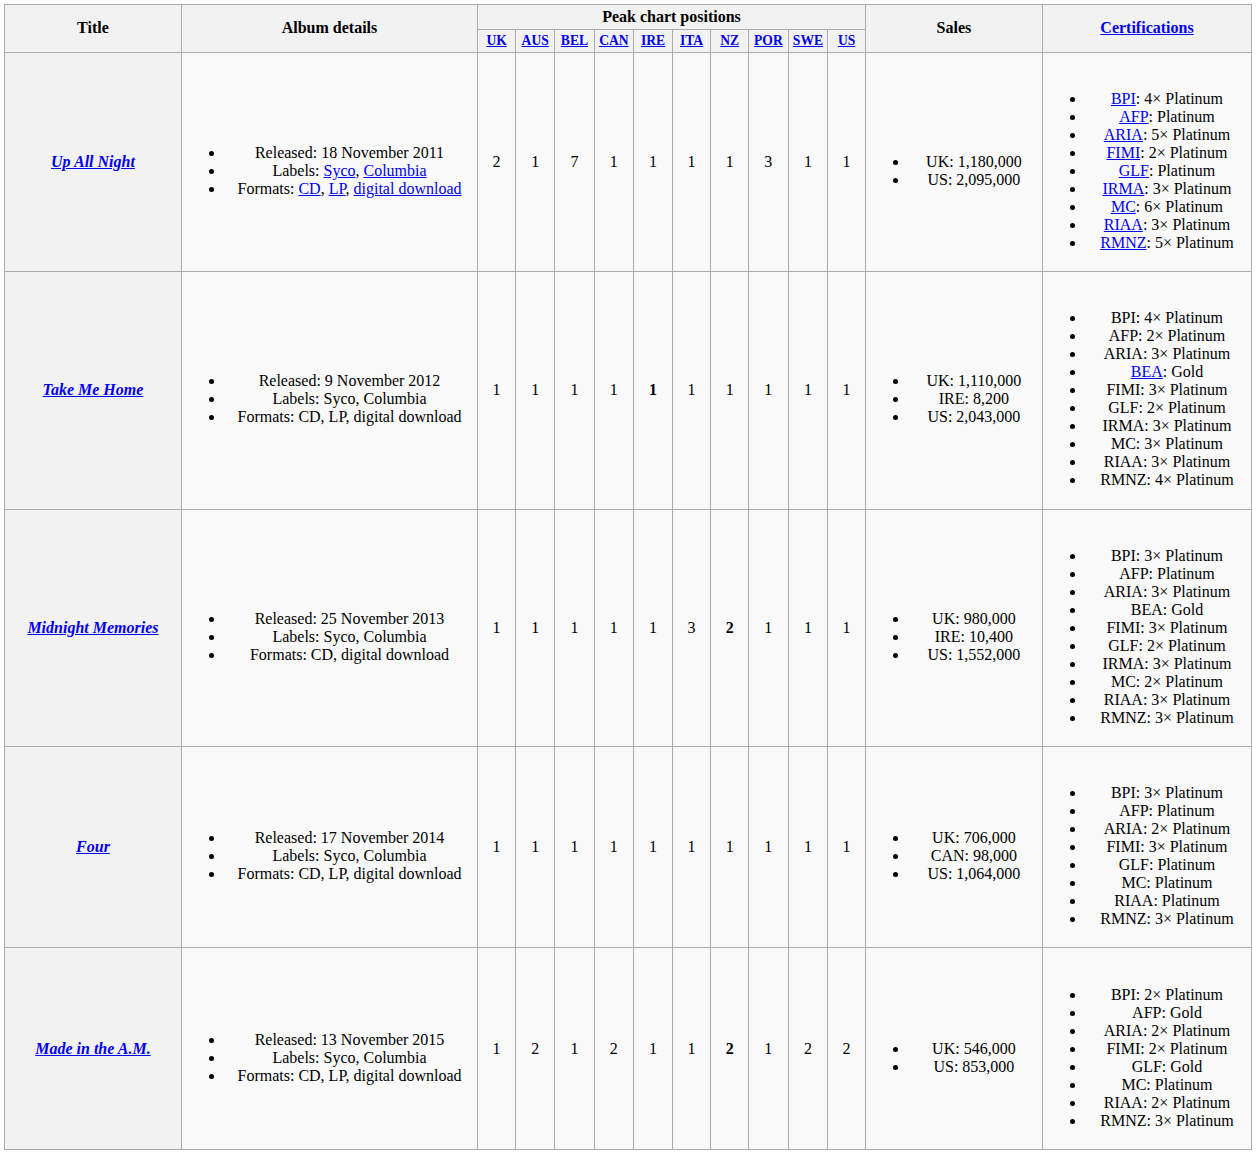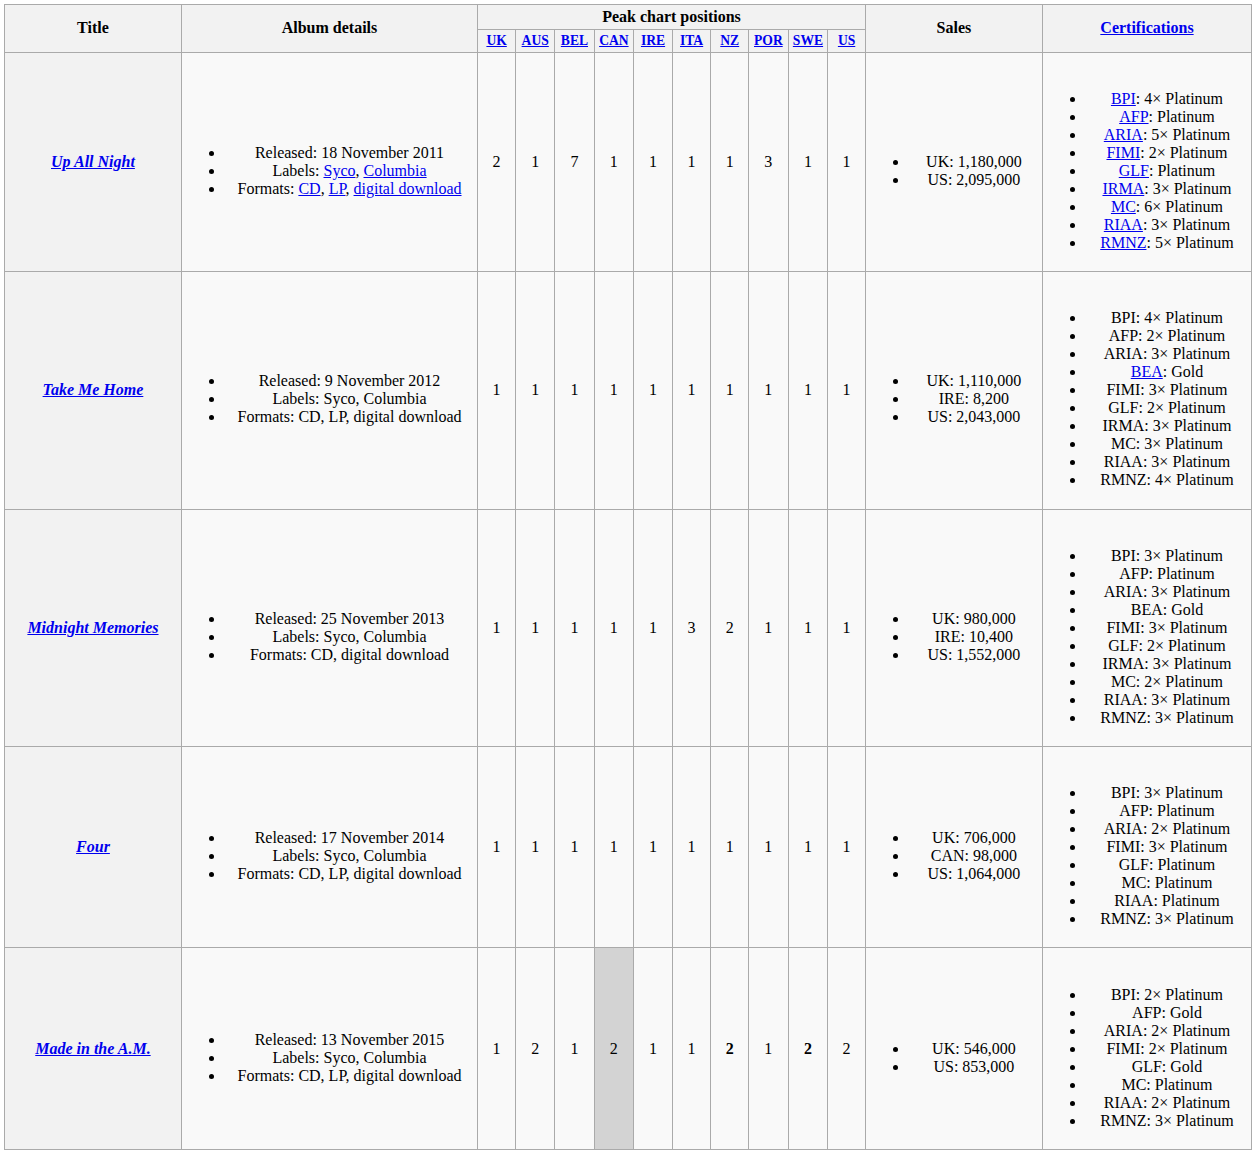Take Me Home | Peak chart positions / IRE: bold -> normal
Midnight Memories | Peak chart positions / NZ: bold -> normal
Made in the A.M. | Peak chart positions / CAN: no background -> lightgrey background
Made in the A.M. | Peak chart positions / SWE: normal -> bold
